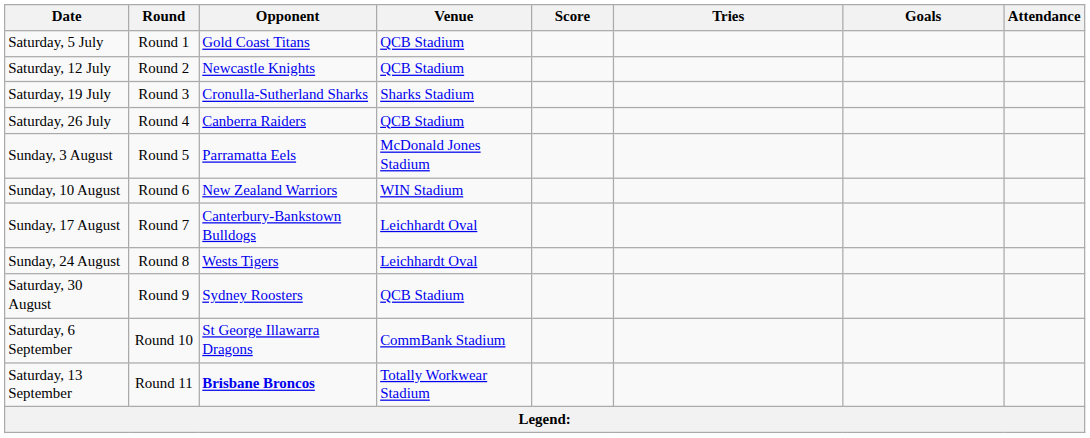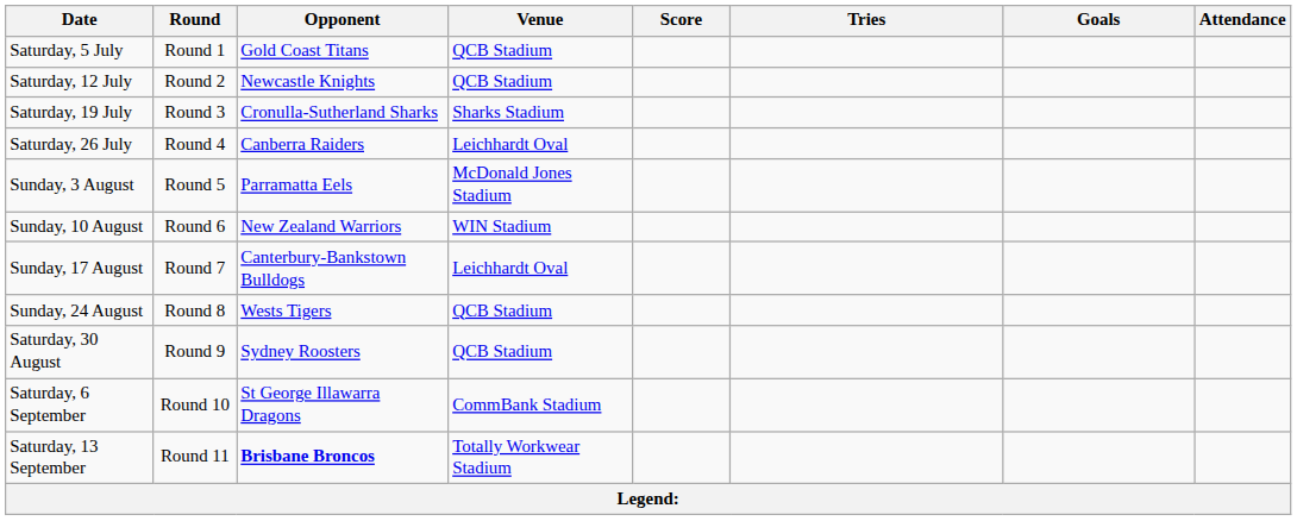Saturday, 26 July | Venue: QCB Stadium -> Leichhardt Oval
Sunday, 24 August | Venue: Leichhardt Oval -> QCB Stadium
